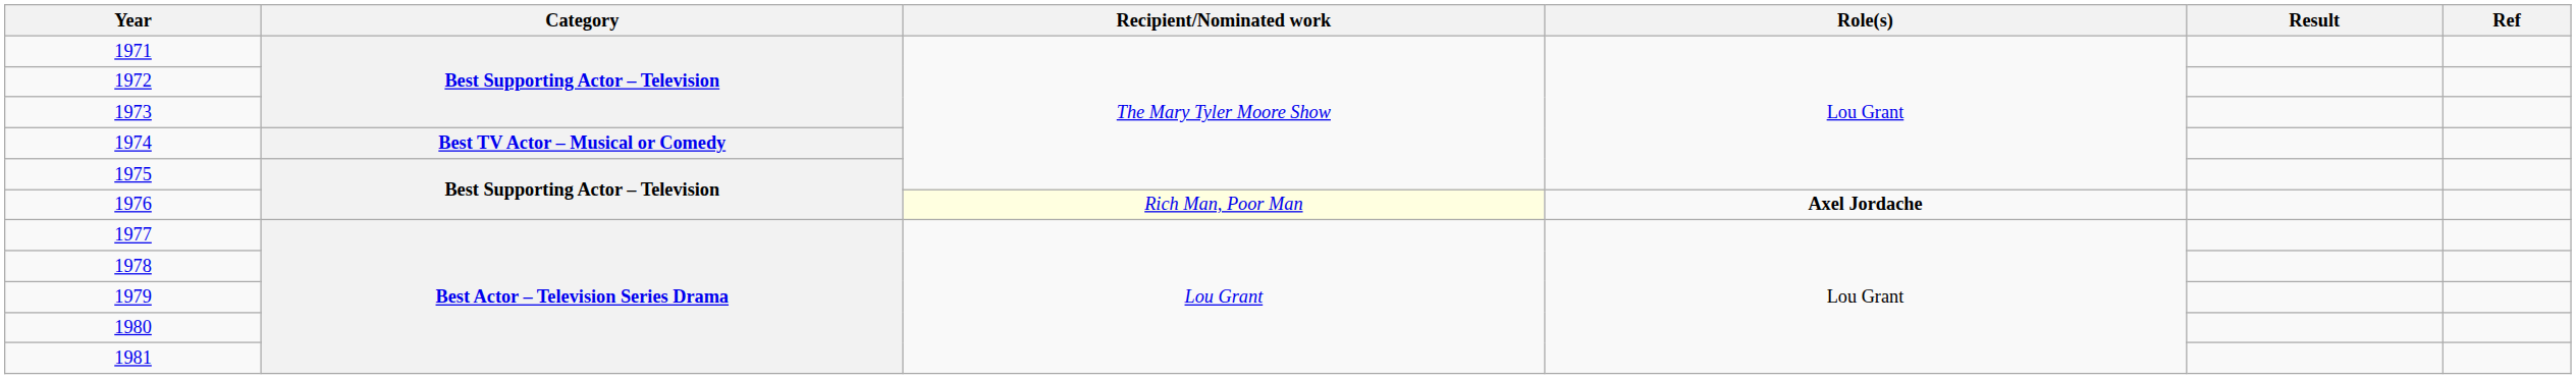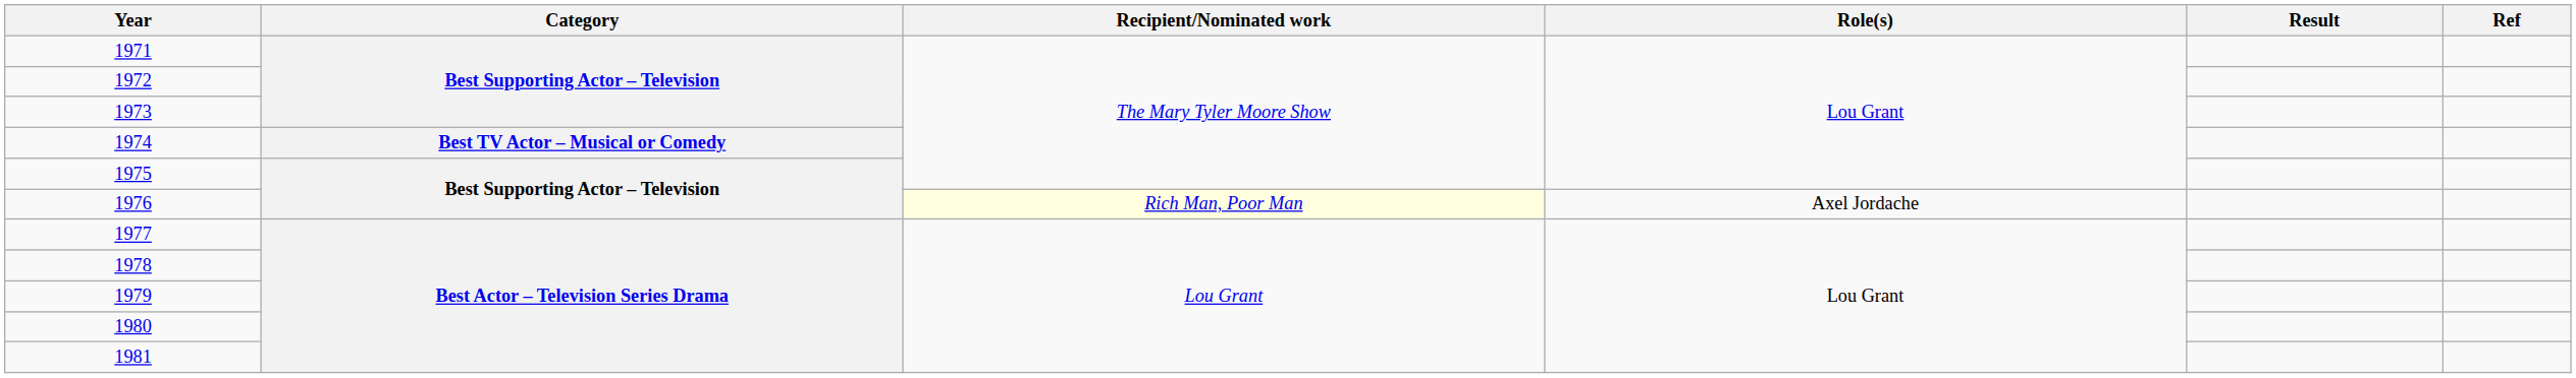1976 | Role(s): bold -> normal
